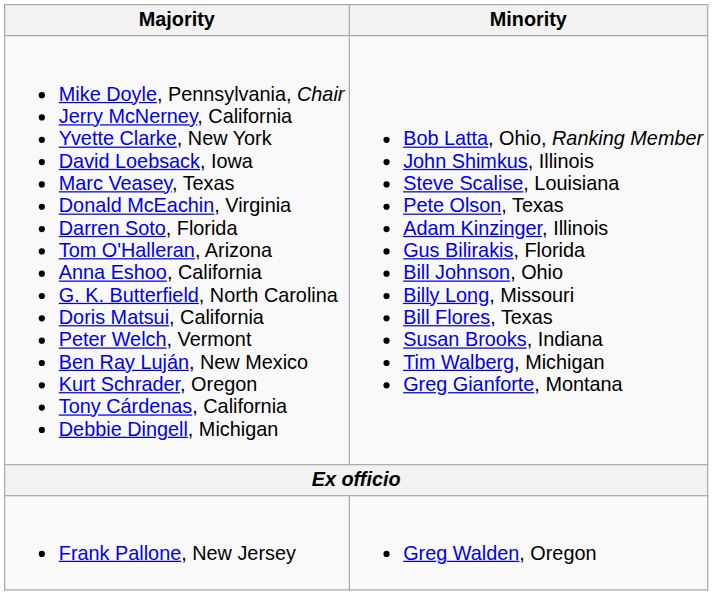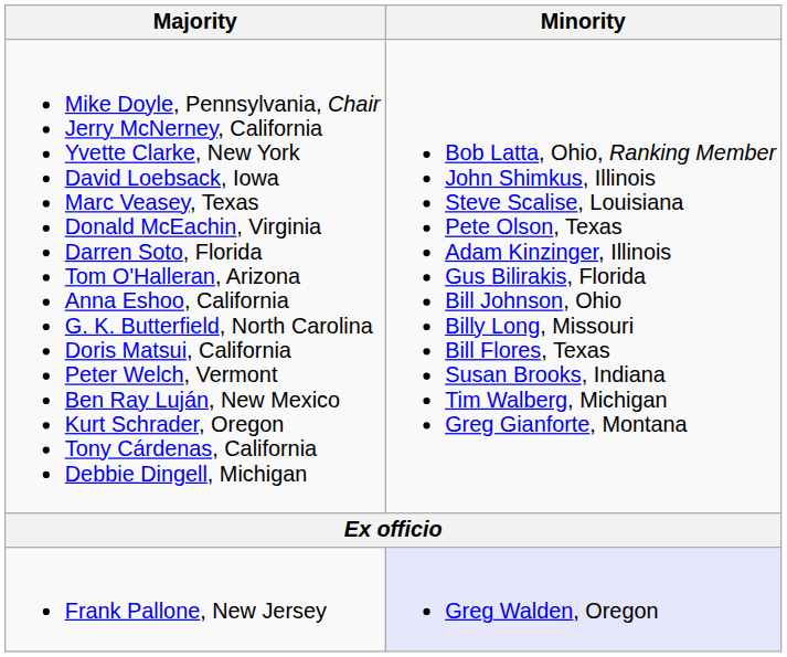Frank Pallone, New Jersey | Minority: no background -> lavender background
